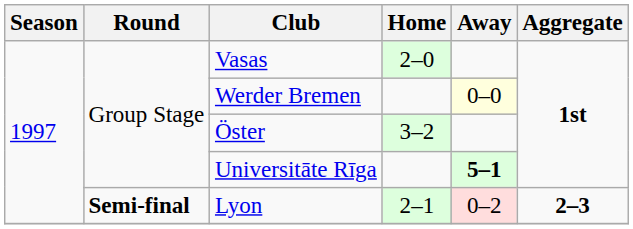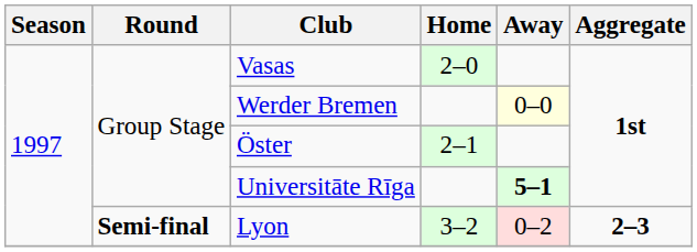Öster | Home: 3–2 -> 2–1
Lyon | Home: 2–1 -> 3–2
